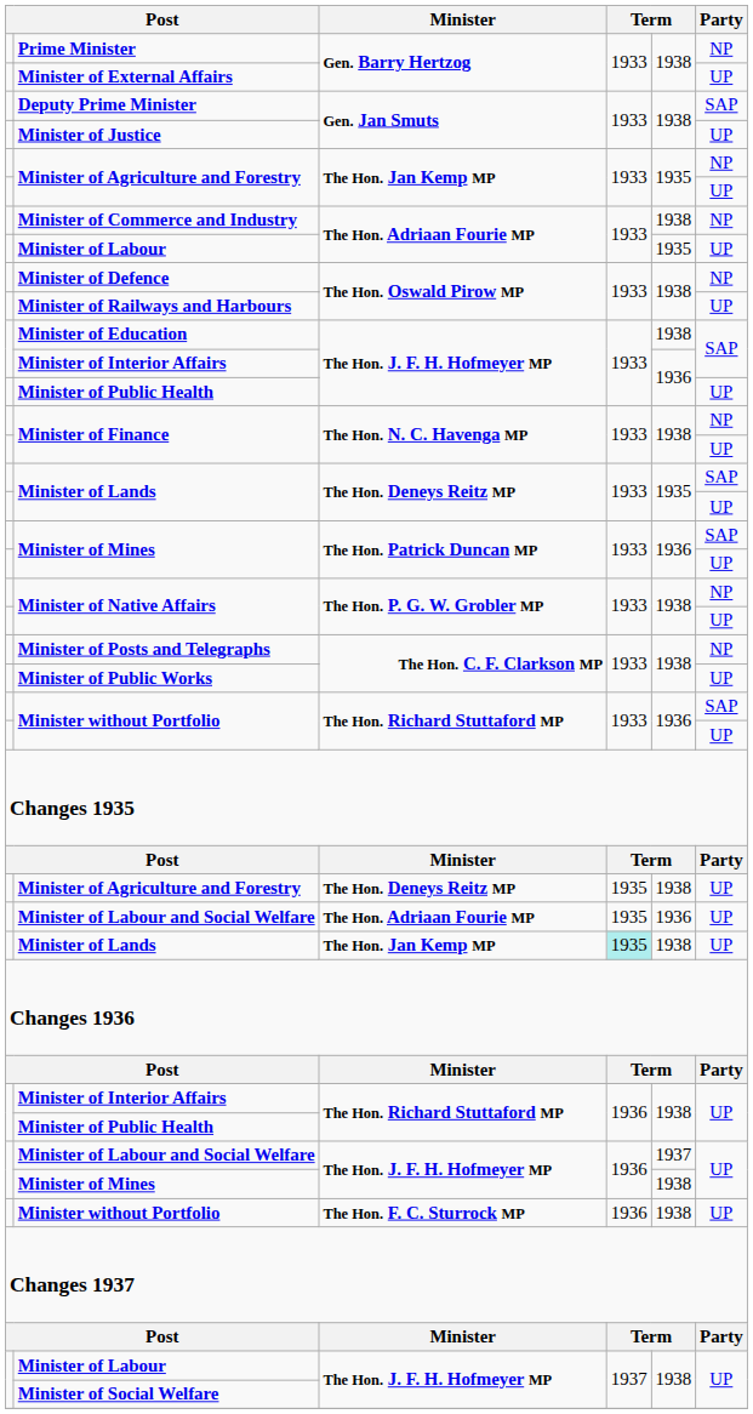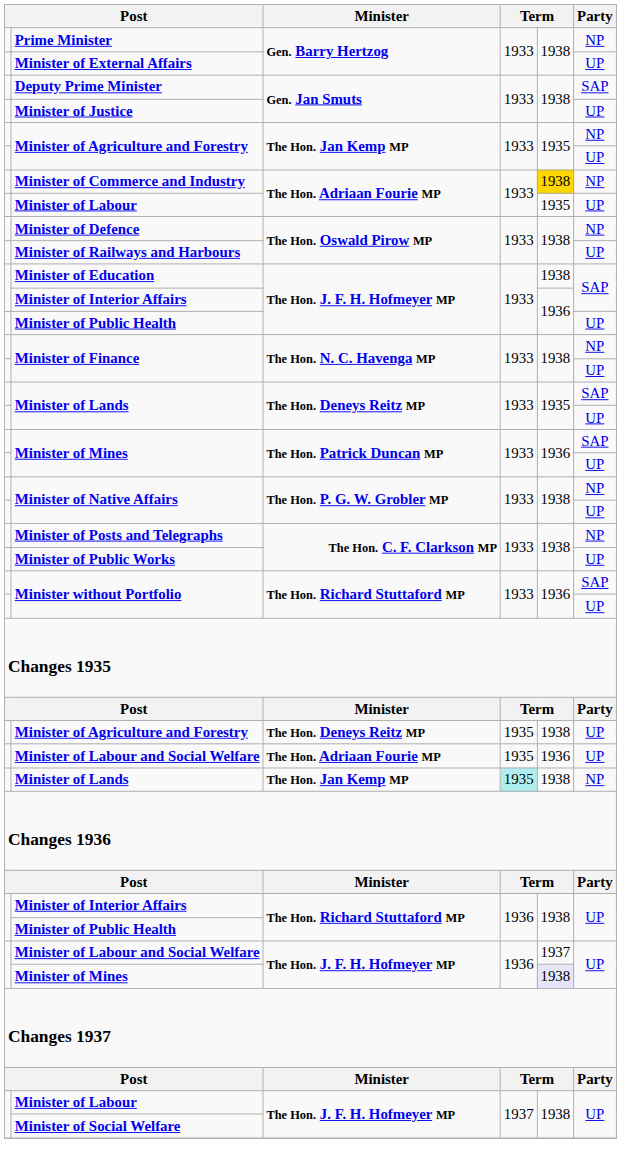Minister of Commerce and Industry | column 5: no background -> gold background
Minister of Lands / The Hon. Jan Kemp MP | Party: UP -> NP
Minister of Mines / The Hon. J. F. H. Hofmeyer MP | column 5: no background -> lavender background
- row: Minister without Portfolio | The Hon. F. C. Sturrock MP | 1936 | 1938 | UP
